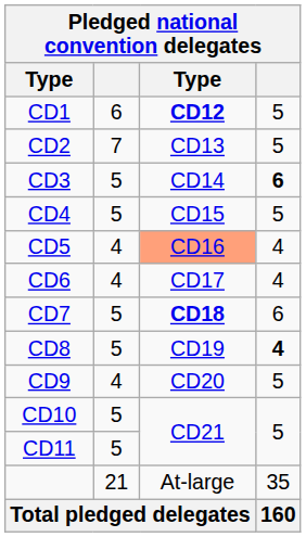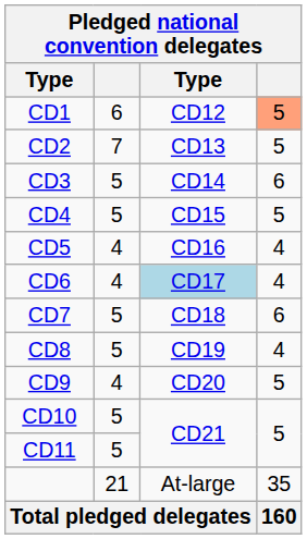CD1 | column 3: bold -> normal
CD1 | column 4: no background -> lightsalmon background
CD3 | column 4: bold -> normal
CD5 | column 3: lightsalmon background -> no background
CD6 | column 3: no background -> lightblue background
CD7 | column 3: bold -> normal
CD8 | column 4: bold -> normal
